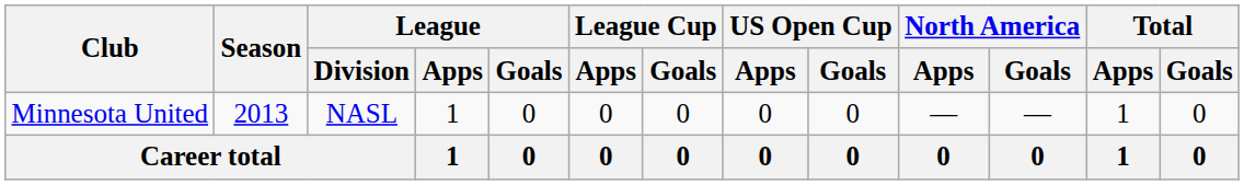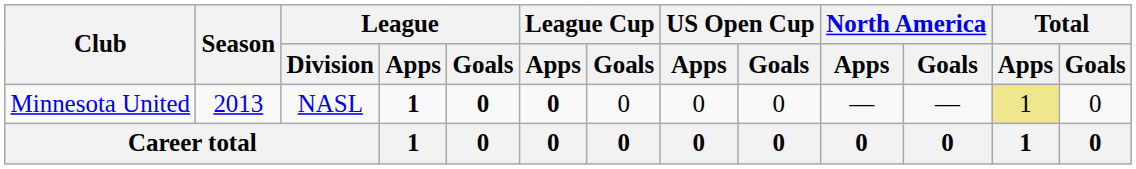Minnesota United | League / Apps: normal -> bold
Minnesota United | League / Goals: normal -> bold
Minnesota United | League Cup / Apps: normal -> bold
Minnesota United | Total / Apps: no background -> khaki background
